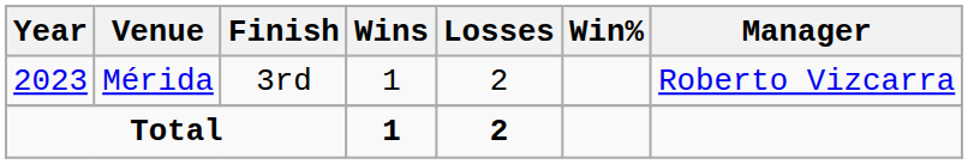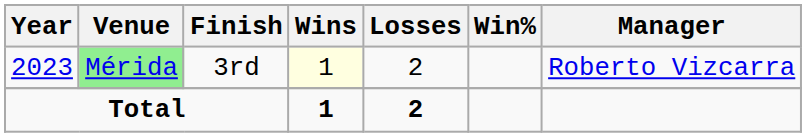2023 | Venue: no background -> lightgreen background
2023 | Wins: no background -> lightyellow background
